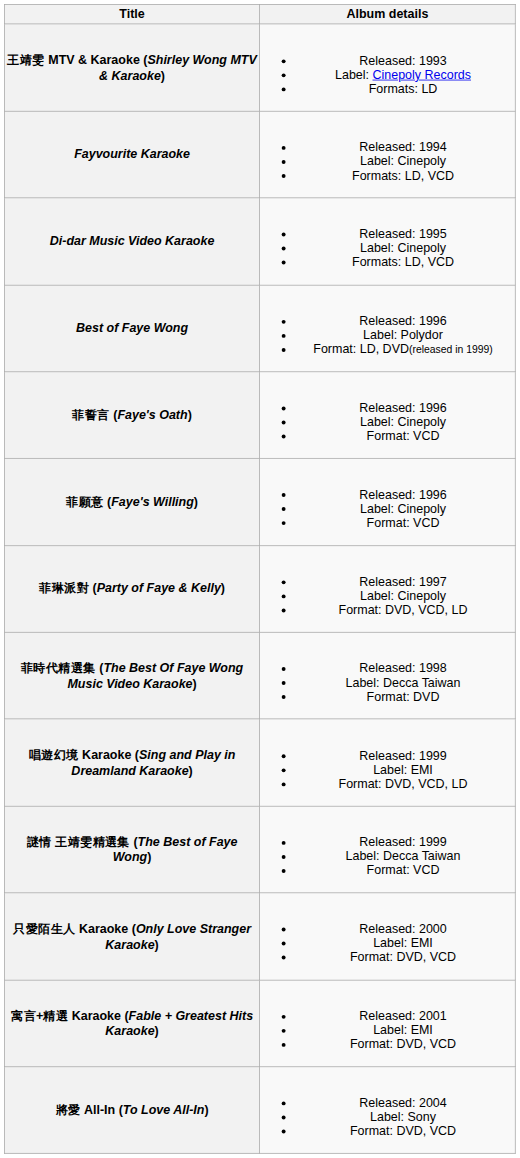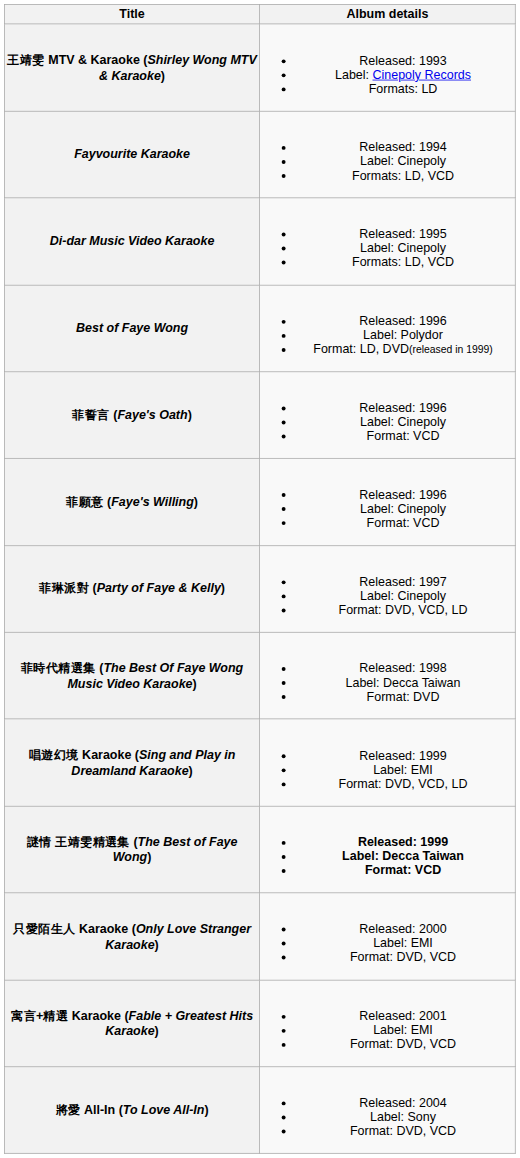謎情 王靖雯精選集 (The Best of Faye Wong) | Album details: normal -> bold
